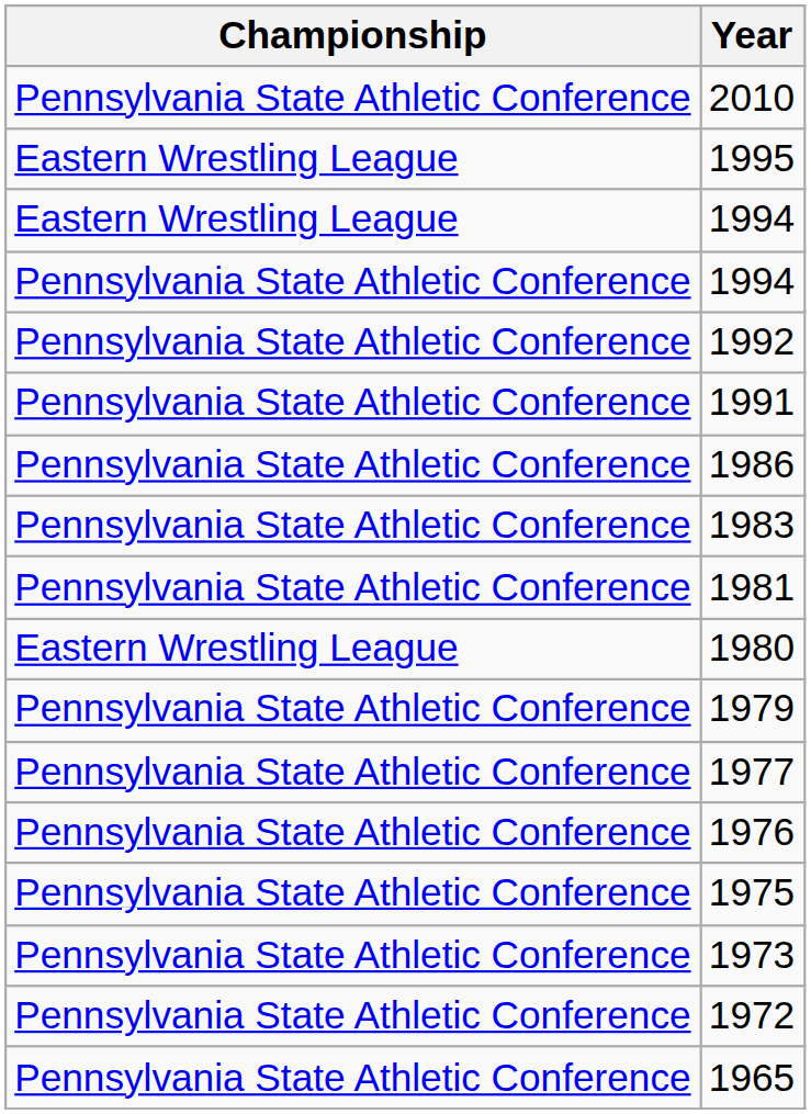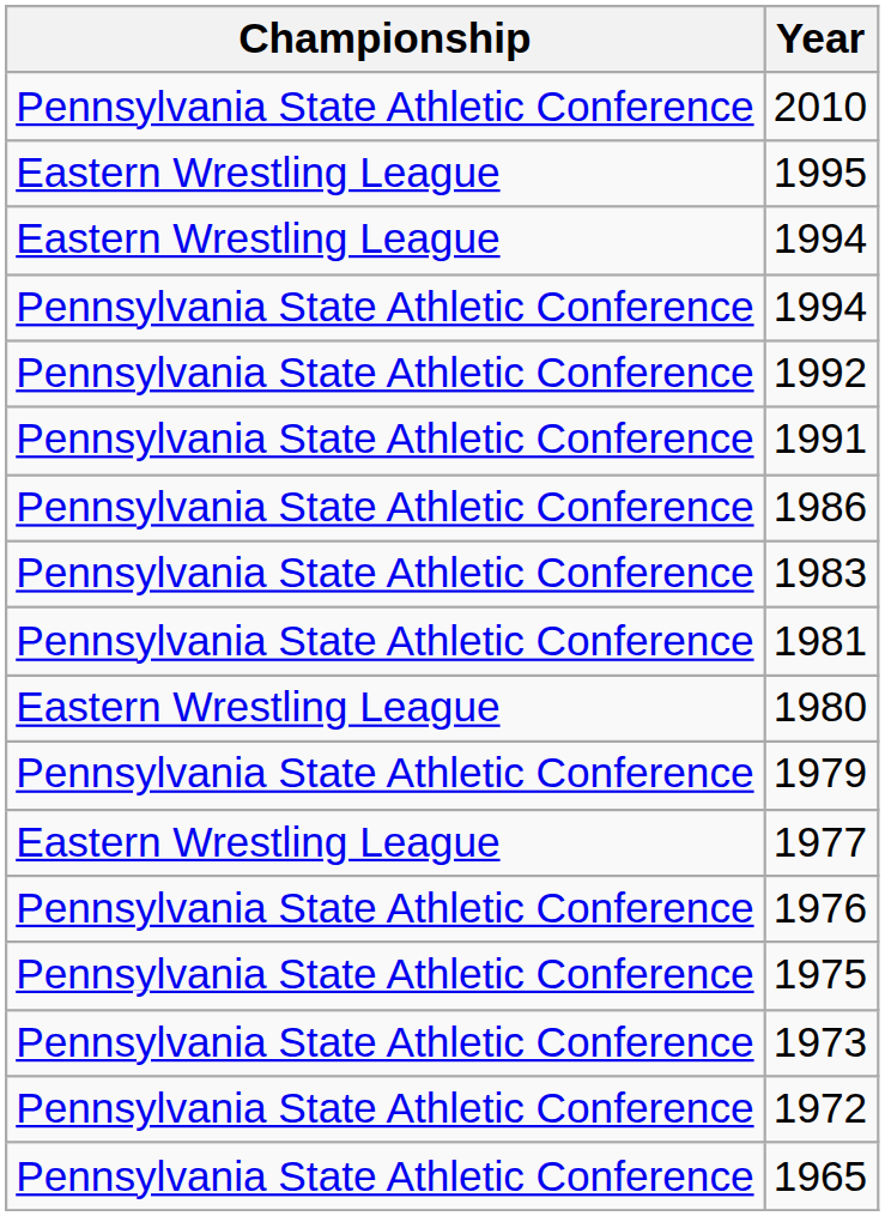row 13 | Championship: Pennsylvania State Athletic Conference -> Eastern Wrestling League
